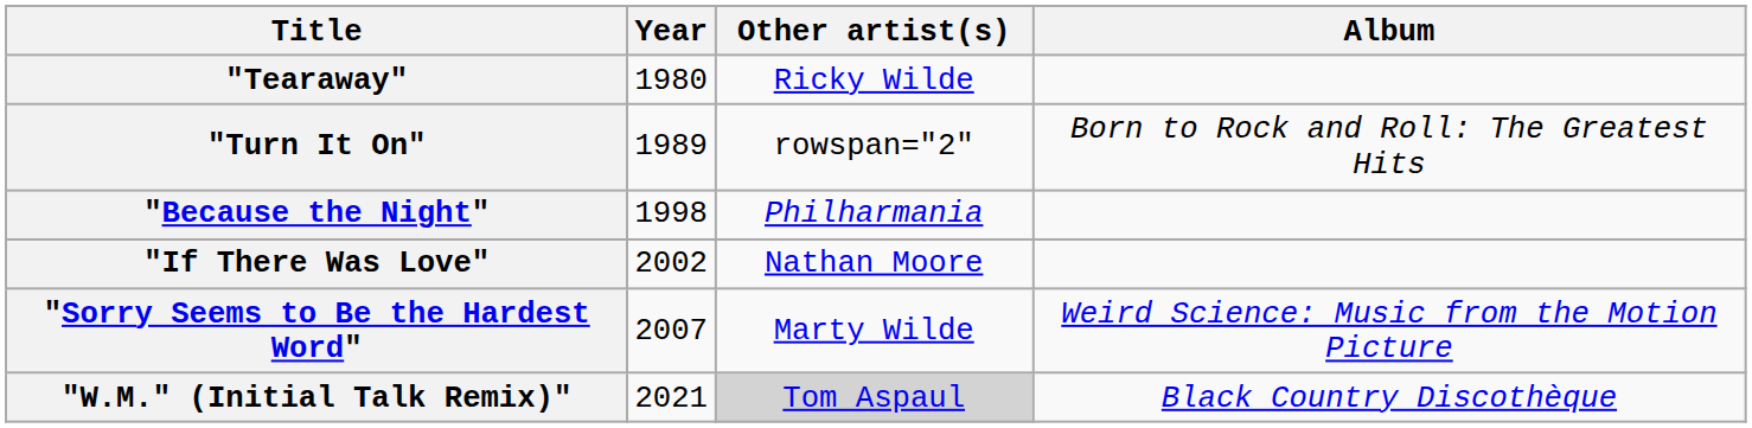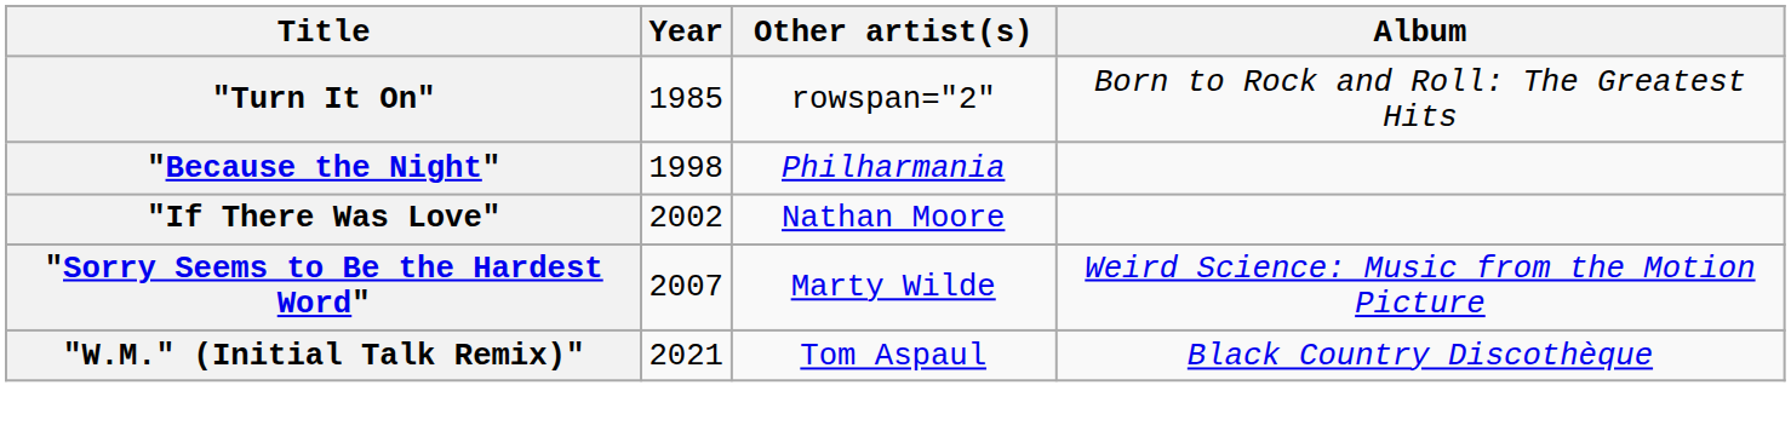- row: "Tearaway" | 1980 | Ricky Wilde
"Turn It On" | Year: 1989 -> 1985
"W.M." (Initial Talk Remix)" | Other artist(s): lightgrey background -> no background
